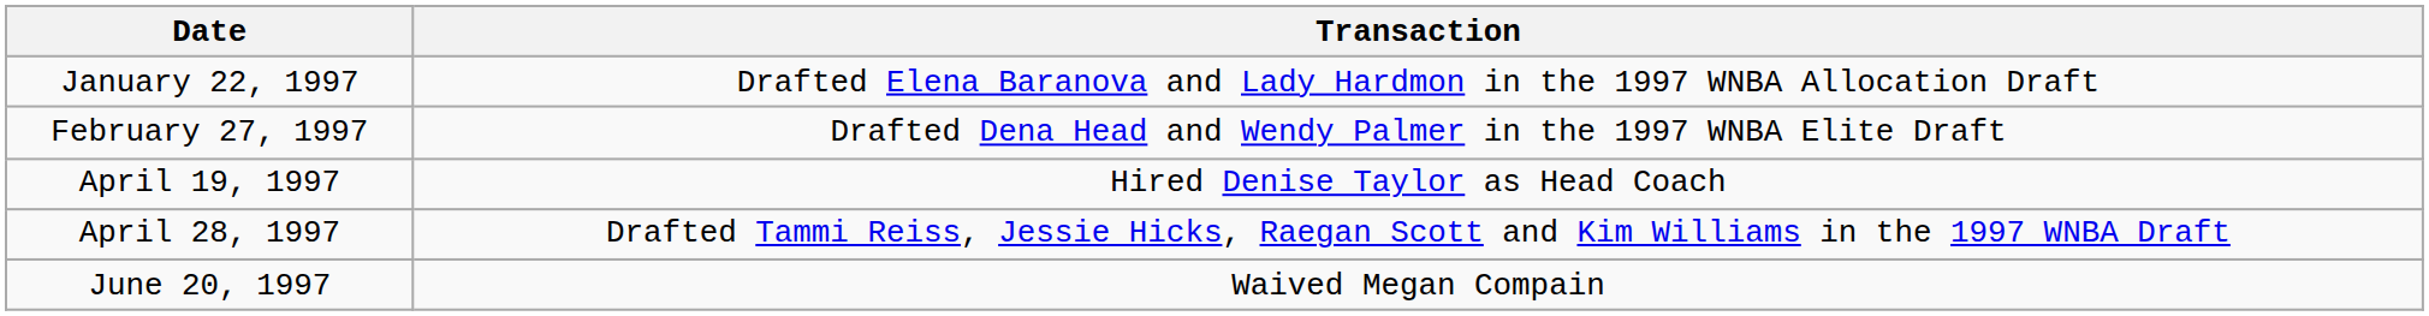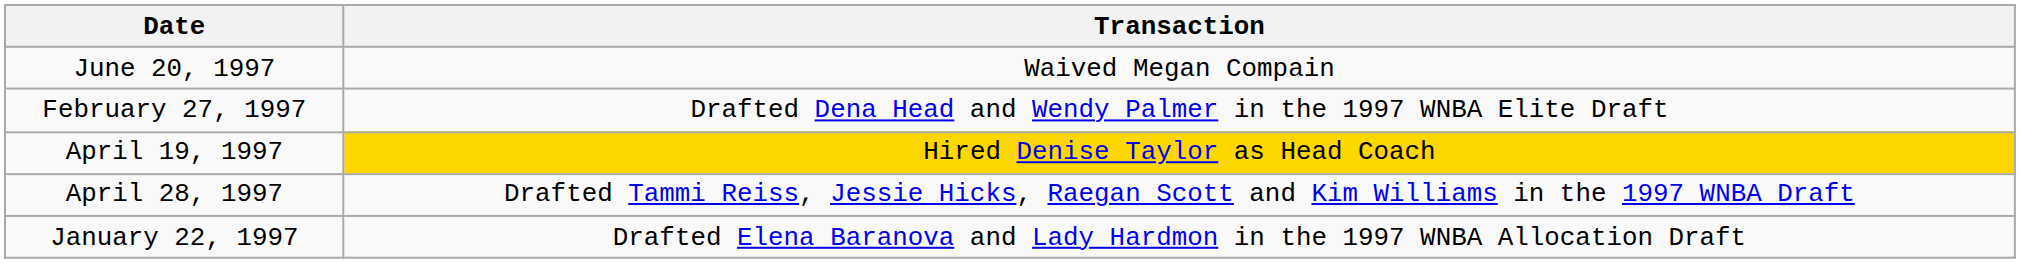rows swapped: January 22, 1997 <-> June 20, 1997
April 19, 1997 | Transaction: no background -> gold background
